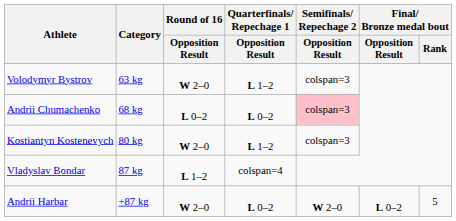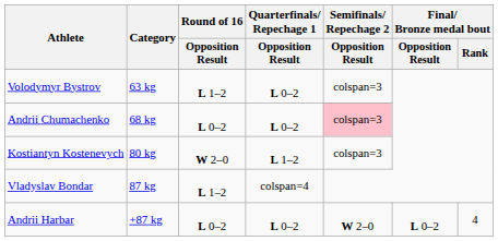Volodymyr Bystrov | Round of 16 / Opposition Result: W 2–0 -> L 1–2
Volodymyr Bystrov | Quarterfinals/ Repechage 1 / Opposition Result: L 1–2 -> L 0–2
Andrii Harbar | Round of 16 / Opposition Result: W 2–0 -> L 0–2
Andrii Harbar | Final/ Bronze medal bout / Rank: 5 -> 4
